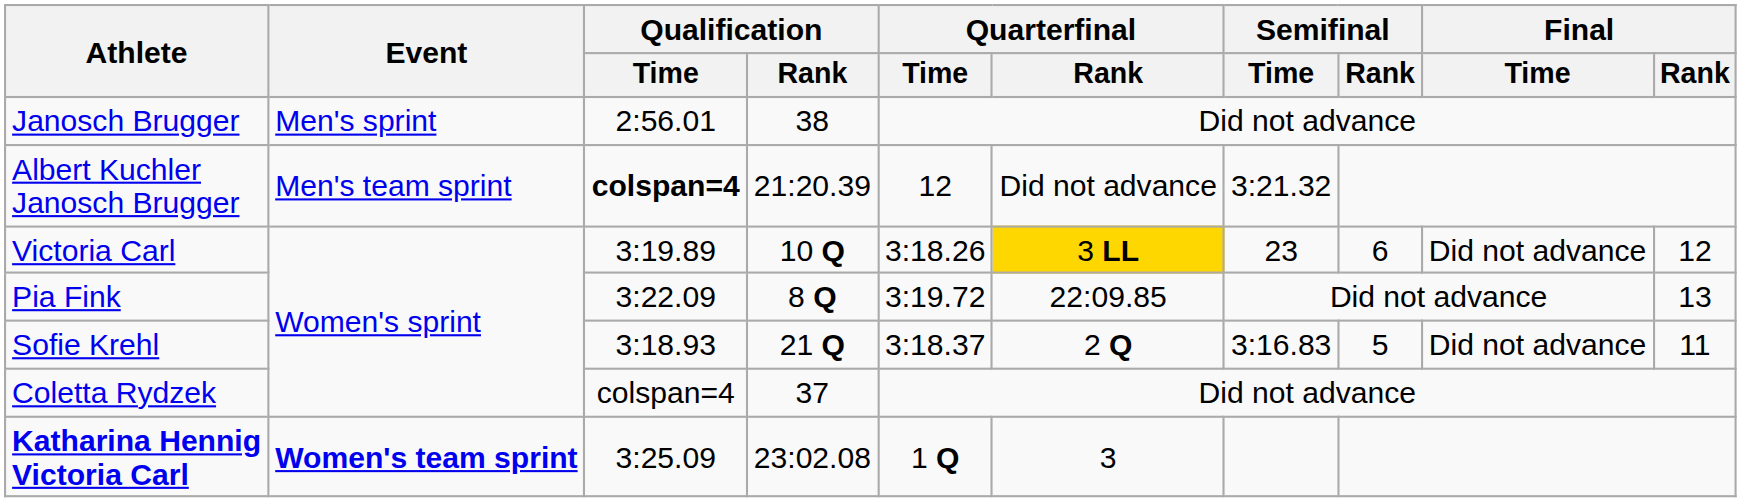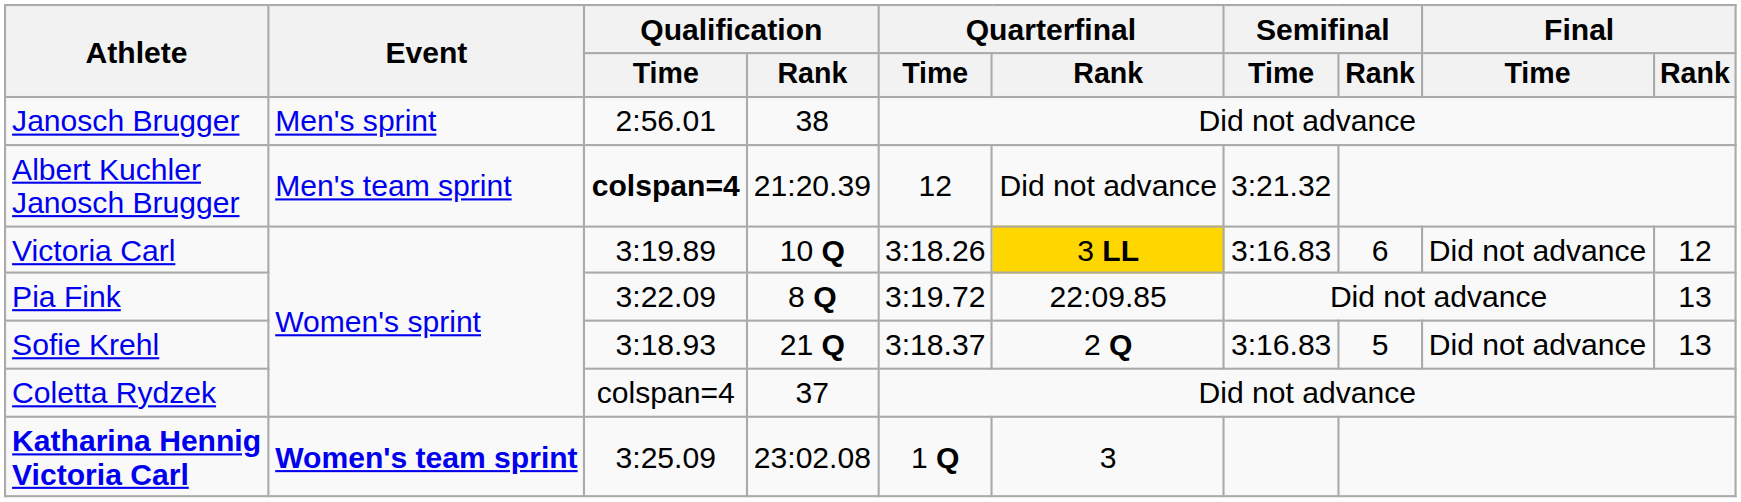Victoria Carl | Semifinal / Time: 23 -> 3:16.83
Sofie Krehl | Final / Rank: 11 -> 13
